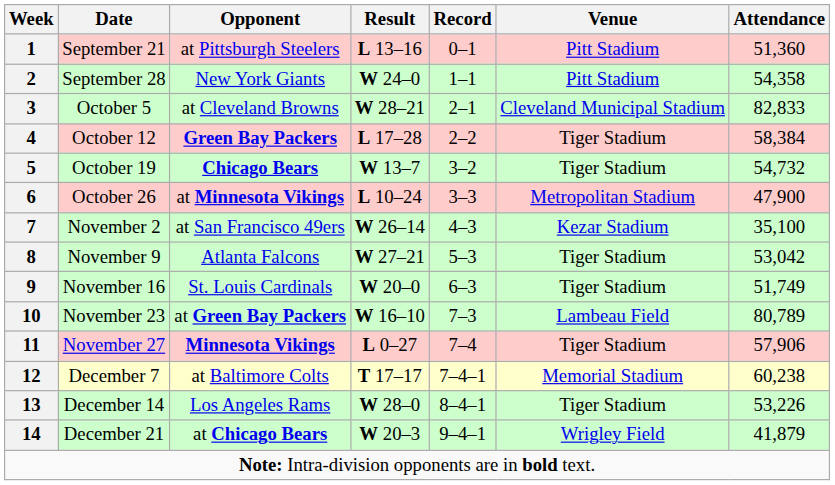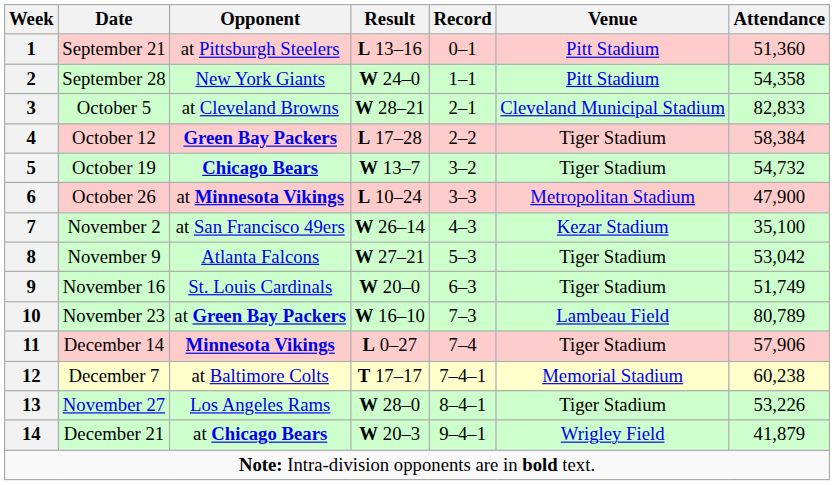11 | Date: November 27 -> December 14
13 | Date: December 14 -> November 27
